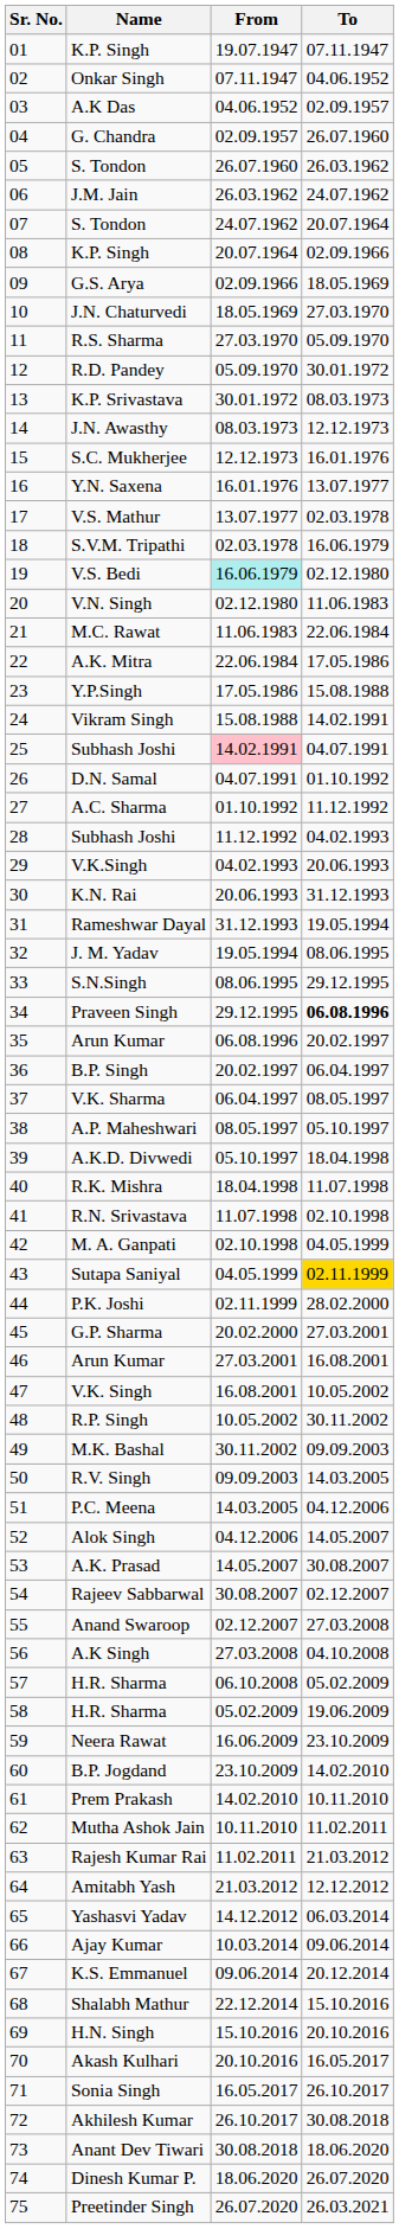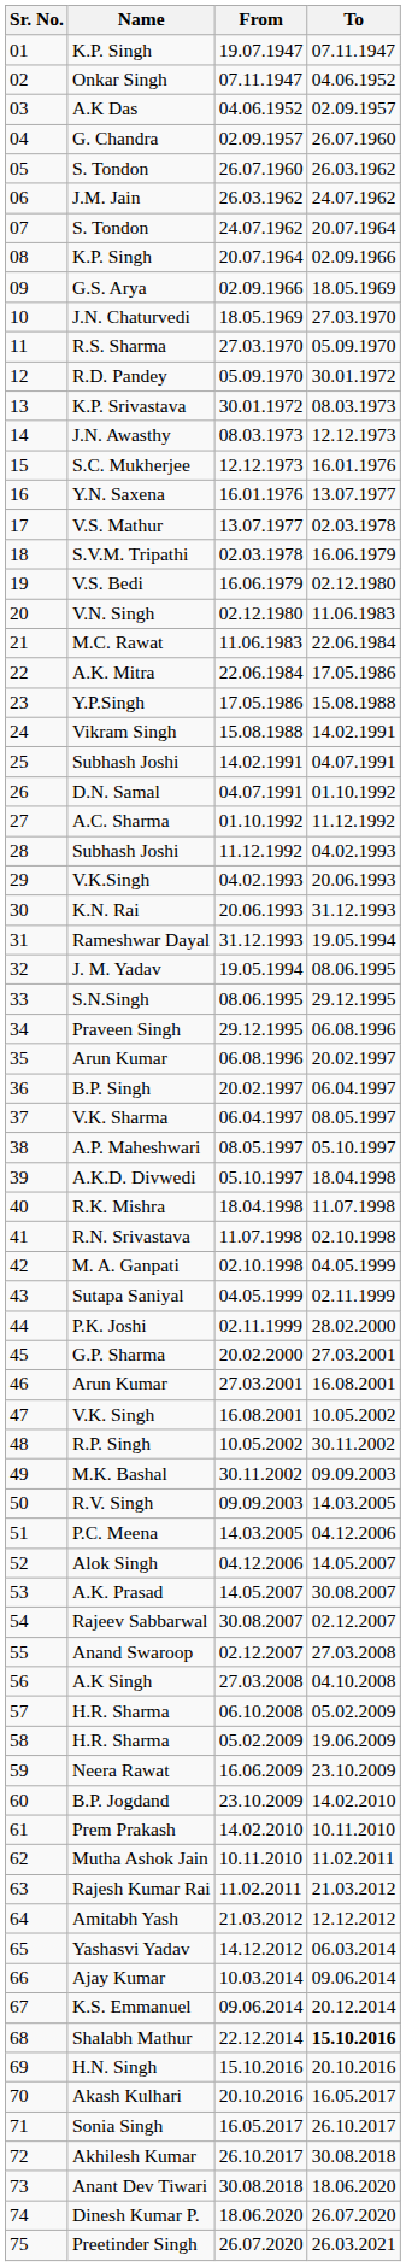V.S. Bedi | From: paleturquoise background -> no background
25 / Subhash Joshi | From: pink background -> no background
Praveen Singh | To: bold -> normal
Sutapa Saniyal | To: gold background -> no background
Shalabh Mathur | To: normal -> bold
